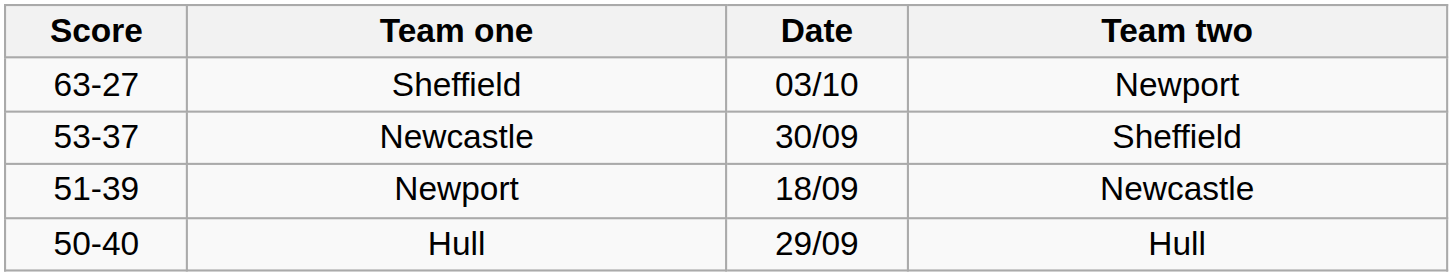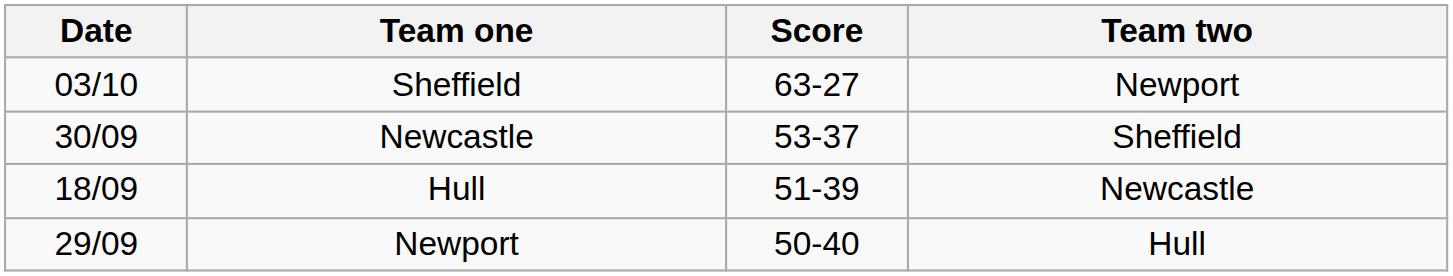columns swapped: Date <-> Score
row 4 | Team one: Newport -> Hull
row 5 | Team one: Hull -> Newport
